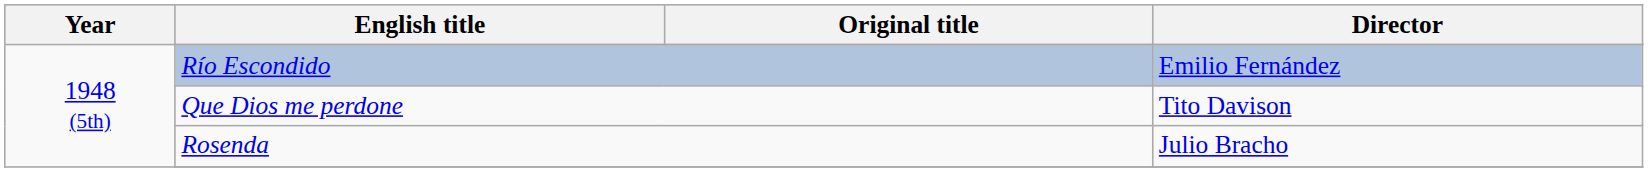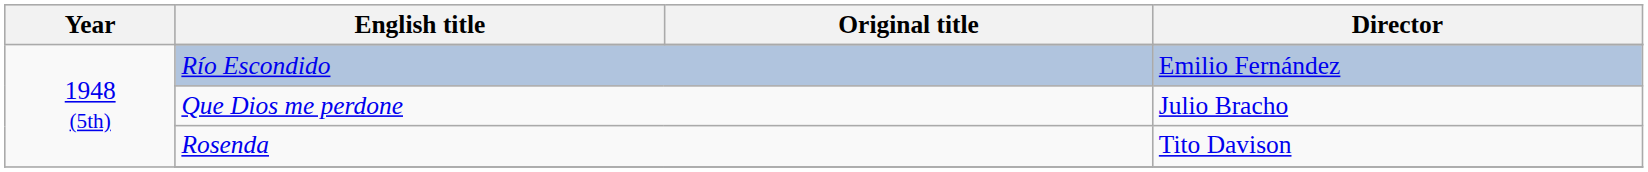Que Dios me perdone | Director: Tito Davison -> Julio Bracho
Rosenda | Director: Julio Bracho -> Tito Davison
